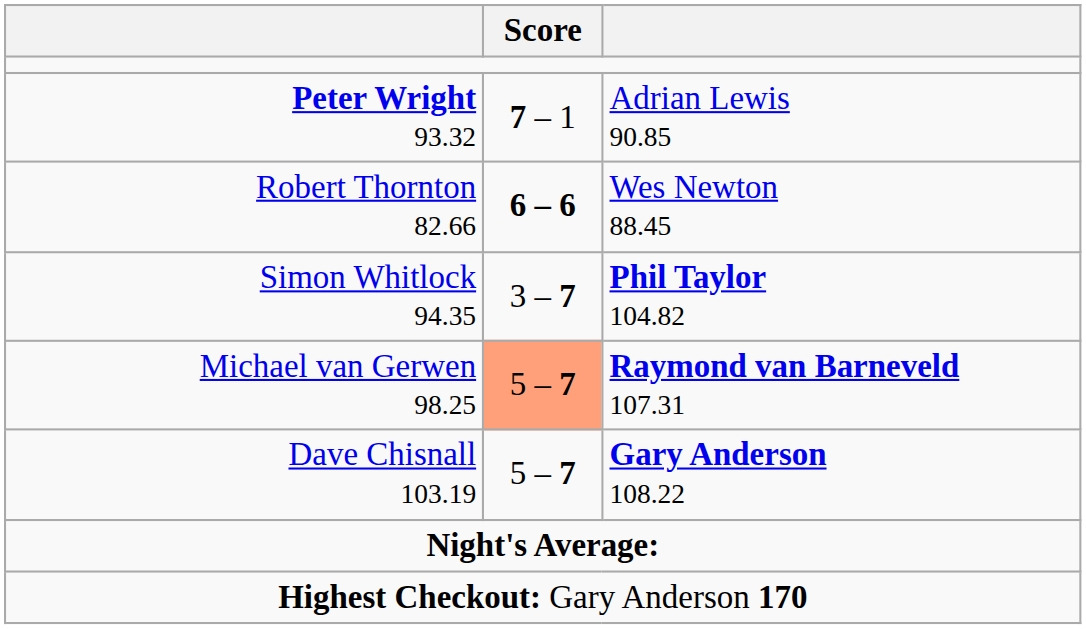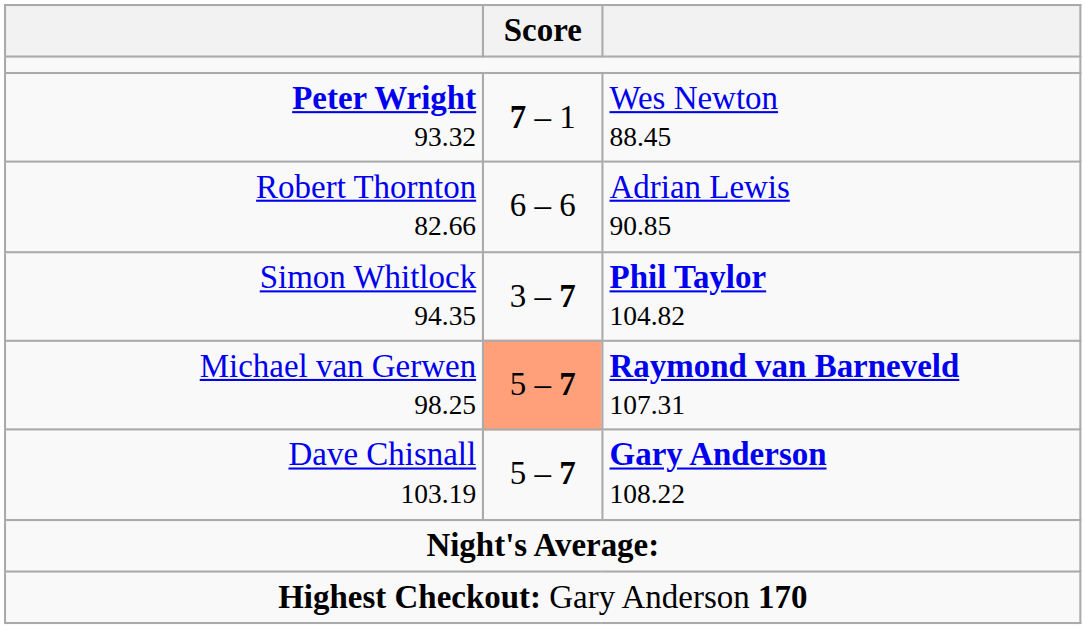Peter Wright 93.32 | column 3: Adrian Lewis 90.85 -> Wes Newton 88.45
Robert Thornton 82.66 | Score: bold -> normal
Robert Thornton 82.66 | column 3: Wes Newton 88.45 -> Adrian Lewis 90.85
